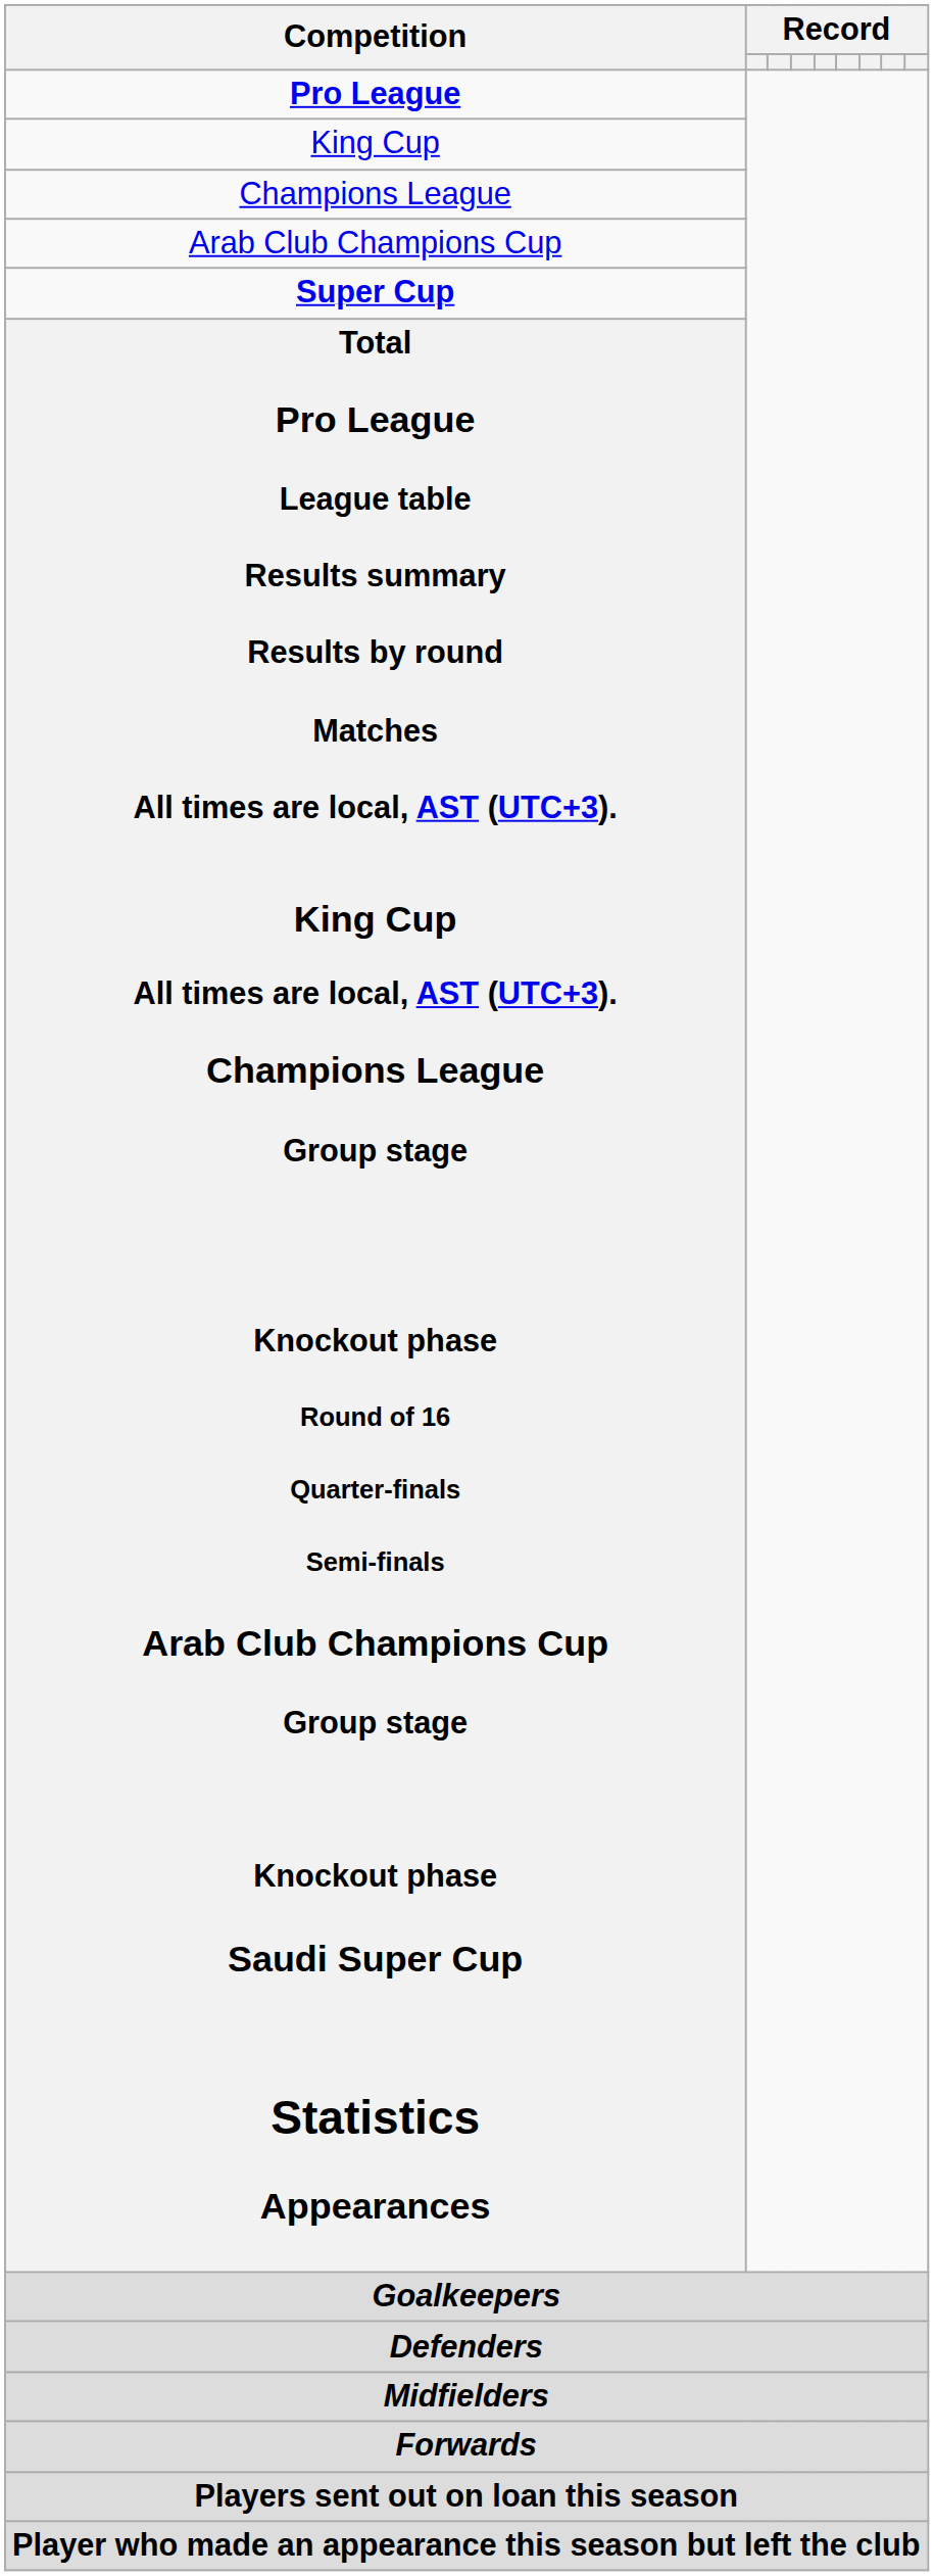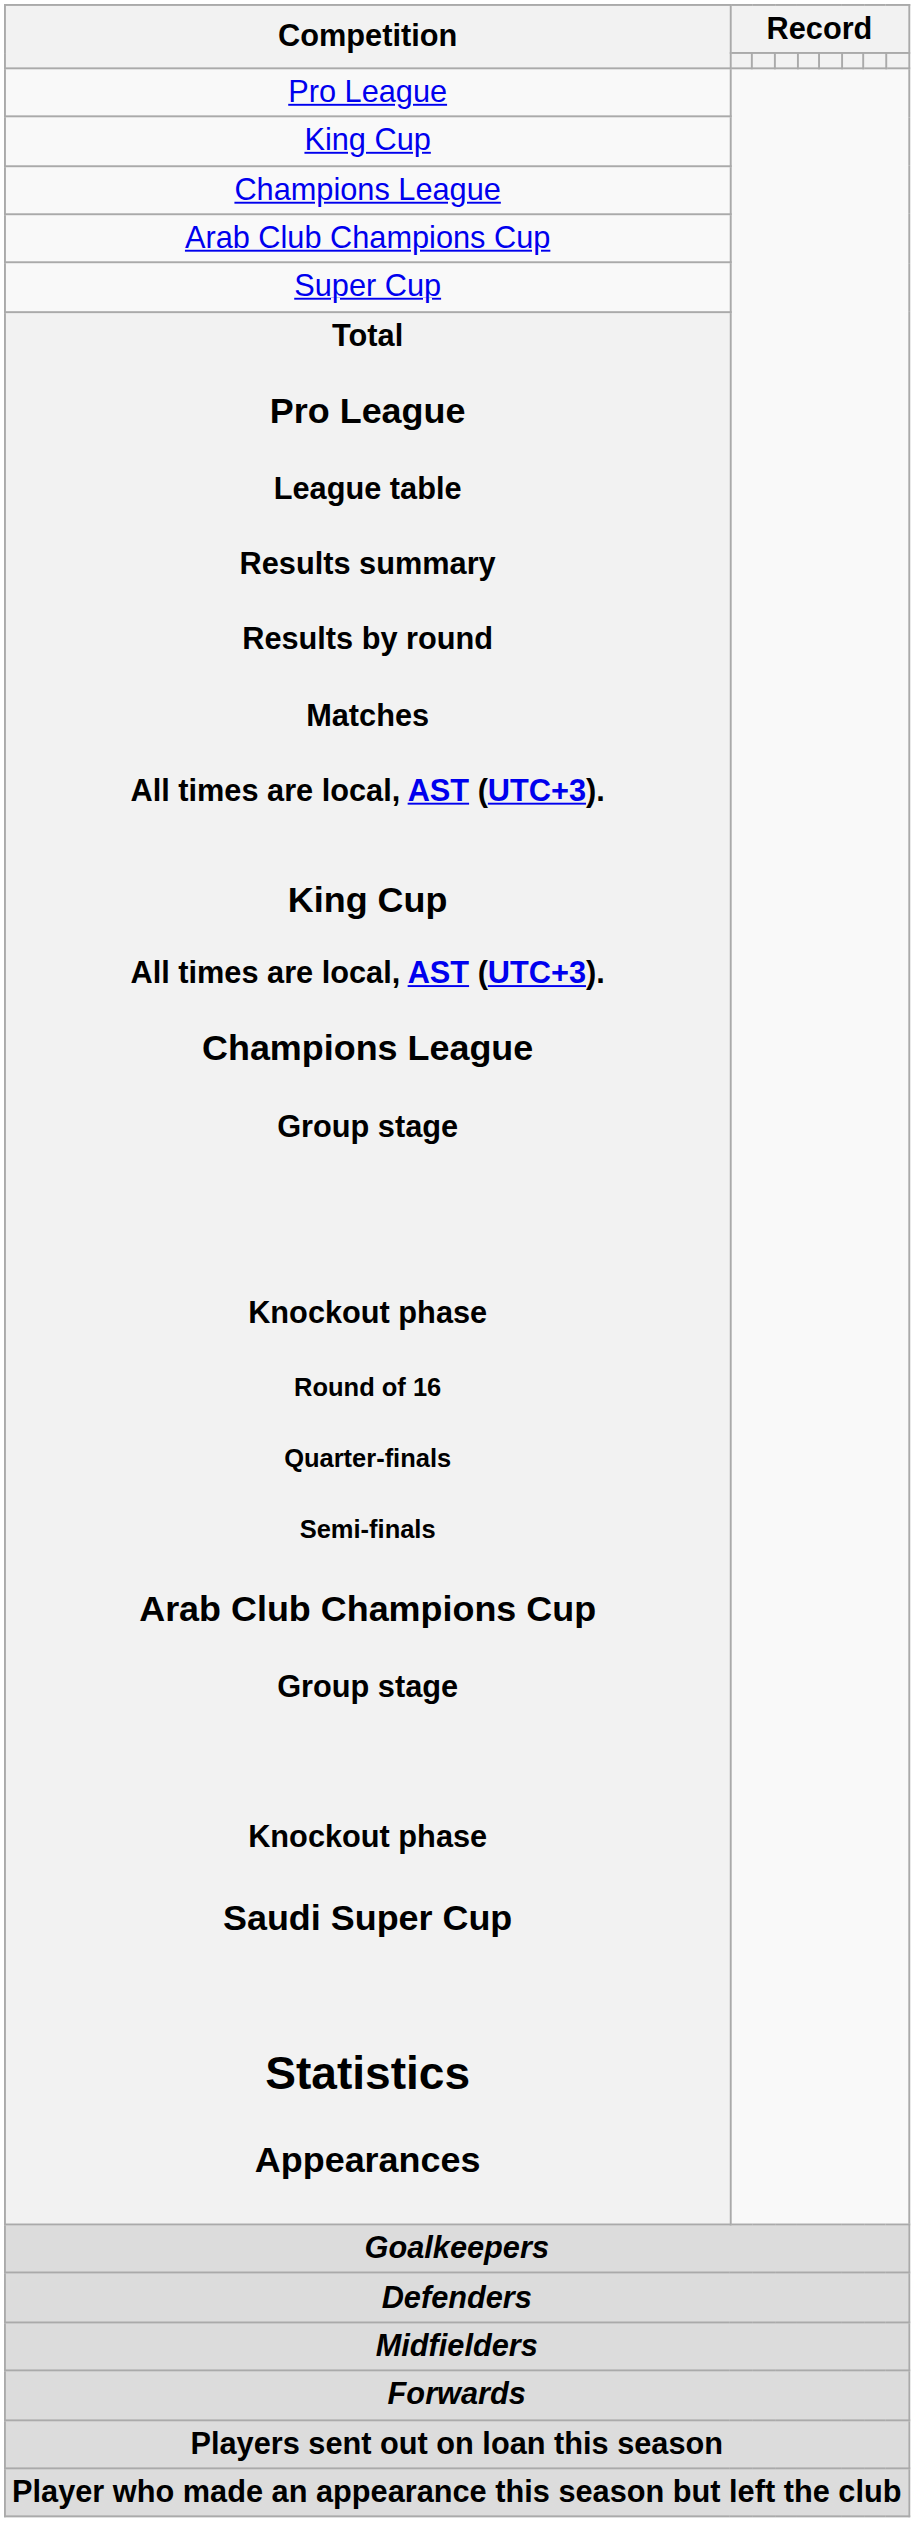Pro League | Competition: bold -> normal
Super Cup | Competition: bold -> normal
